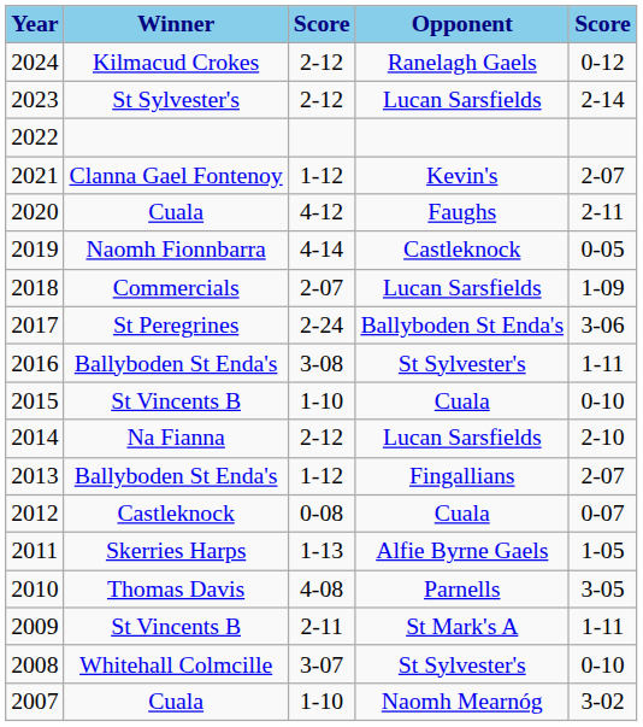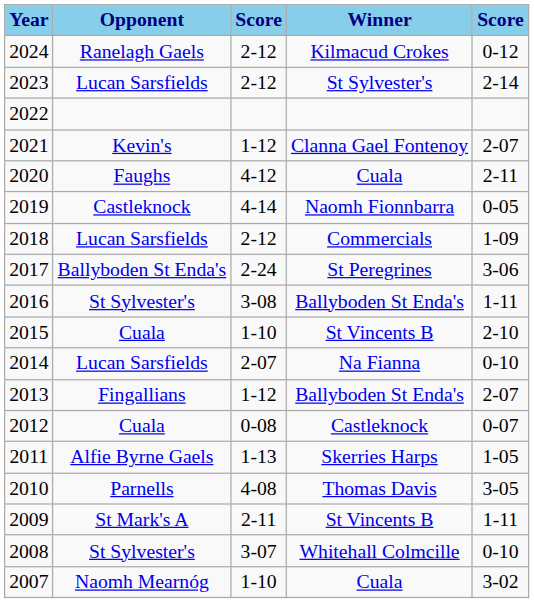columns swapped: Winner <-> Opponent
2018 | column 3: 2-07 -> 2-12
2015 | column 5: 0-10 -> 2-10
2014 | column 3: 2-12 -> 2-07
2014 | column 5: 2-10 -> 0-10
